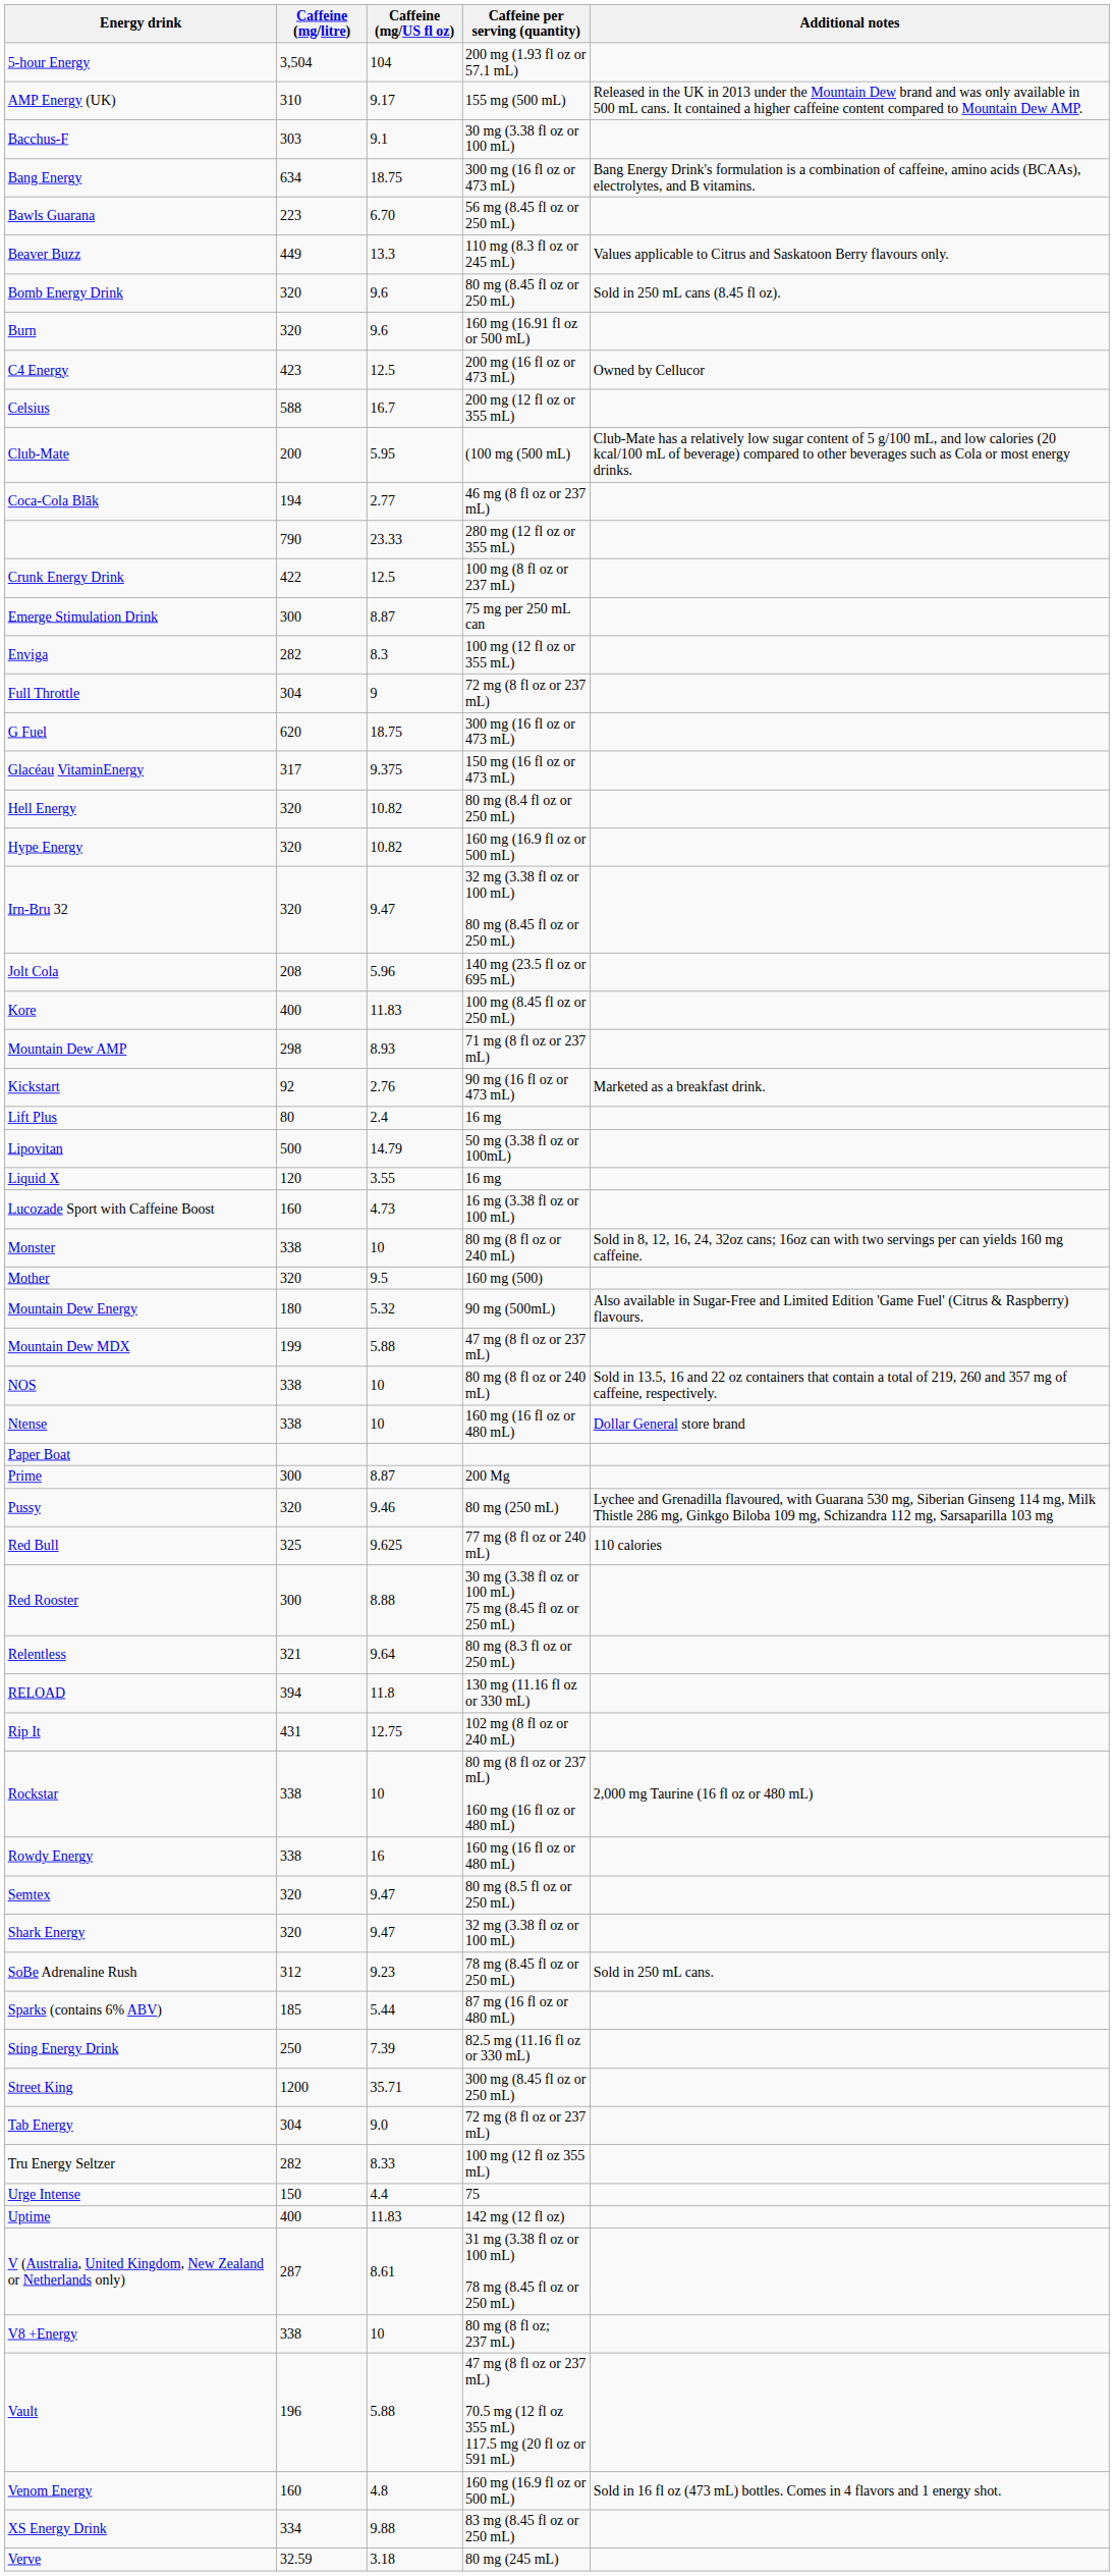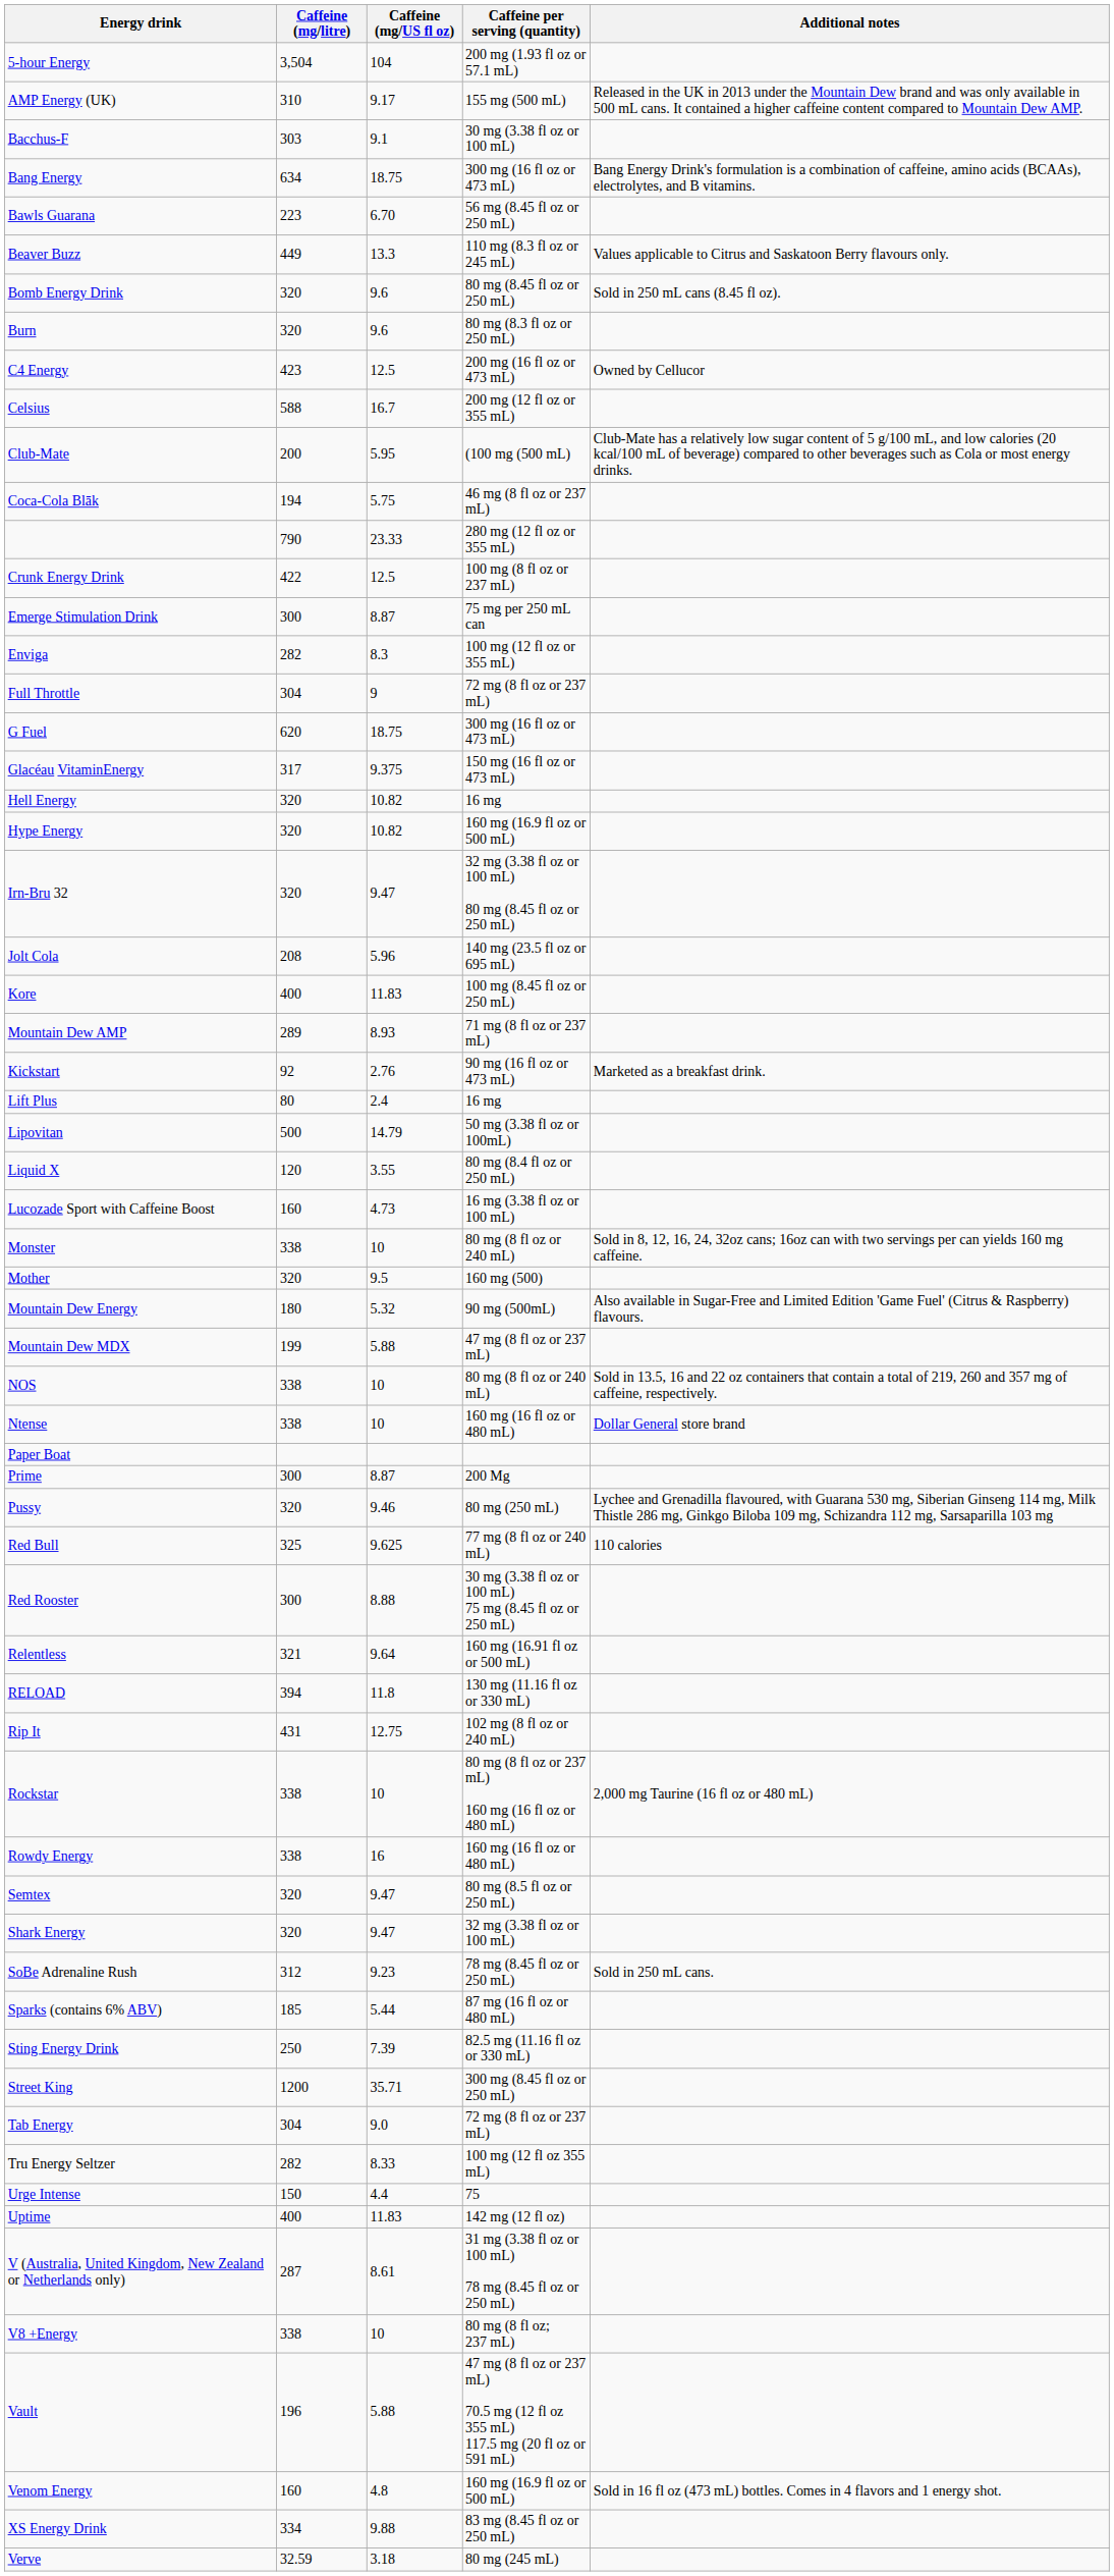Burn | Caffeine per serving (quantity): 160 mg (16.91 fl oz or 500 mL) -> 80 mg (8.3 fl oz or 250 mL)
Coca-Cola Blāk | Caffeine (mg/US fl oz): 2.77 -> 5.75
Hell Energy | Caffeine per serving (quantity): 80 mg (8.4 fl oz or 250 mL) -> 16 mg
Mountain Dew AMP | Caffeine (mg/litre): 298 -> 289
Liquid X | Caffeine per serving (quantity): 16 mg -> 80 mg (8.4 fl oz or 250 mL)
Relentless | Caffeine per serving (quantity): 80 mg (8.3 fl oz or 250 mL) -> 160 mg (16.91 fl oz or 500 mL)
